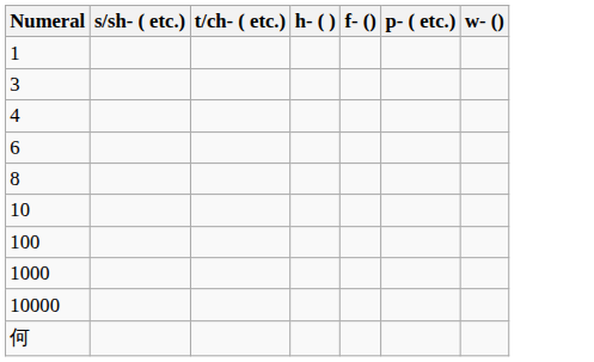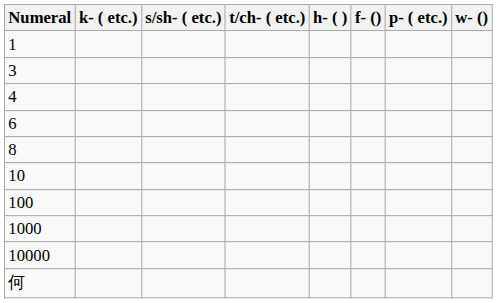+ column: k- ( etc.)
